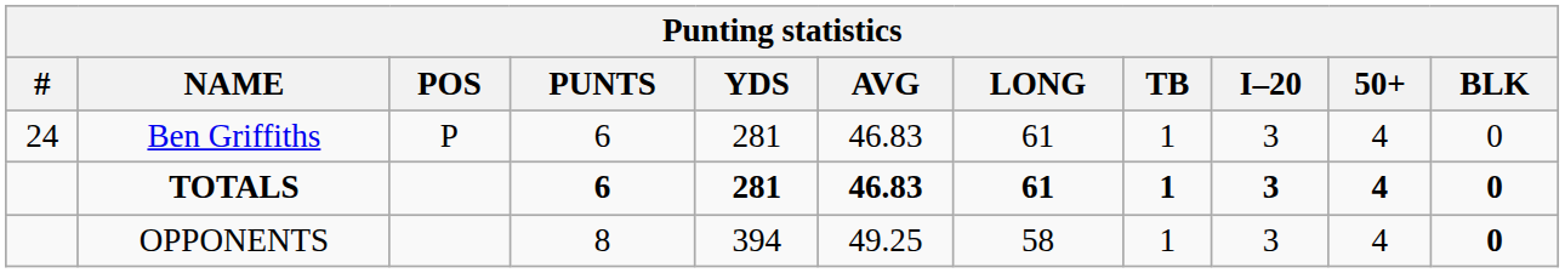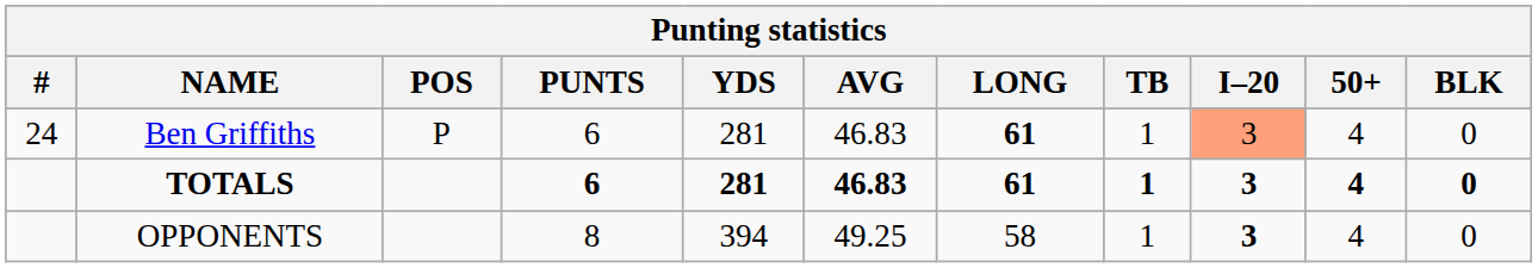Ben Griffiths | LONG: normal -> bold
Ben Griffiths | I–20: no background -> lightsalmon background
OPPONENTS | I–20: normal -> bold
OPPONENTS | BLK: bold -> normal
